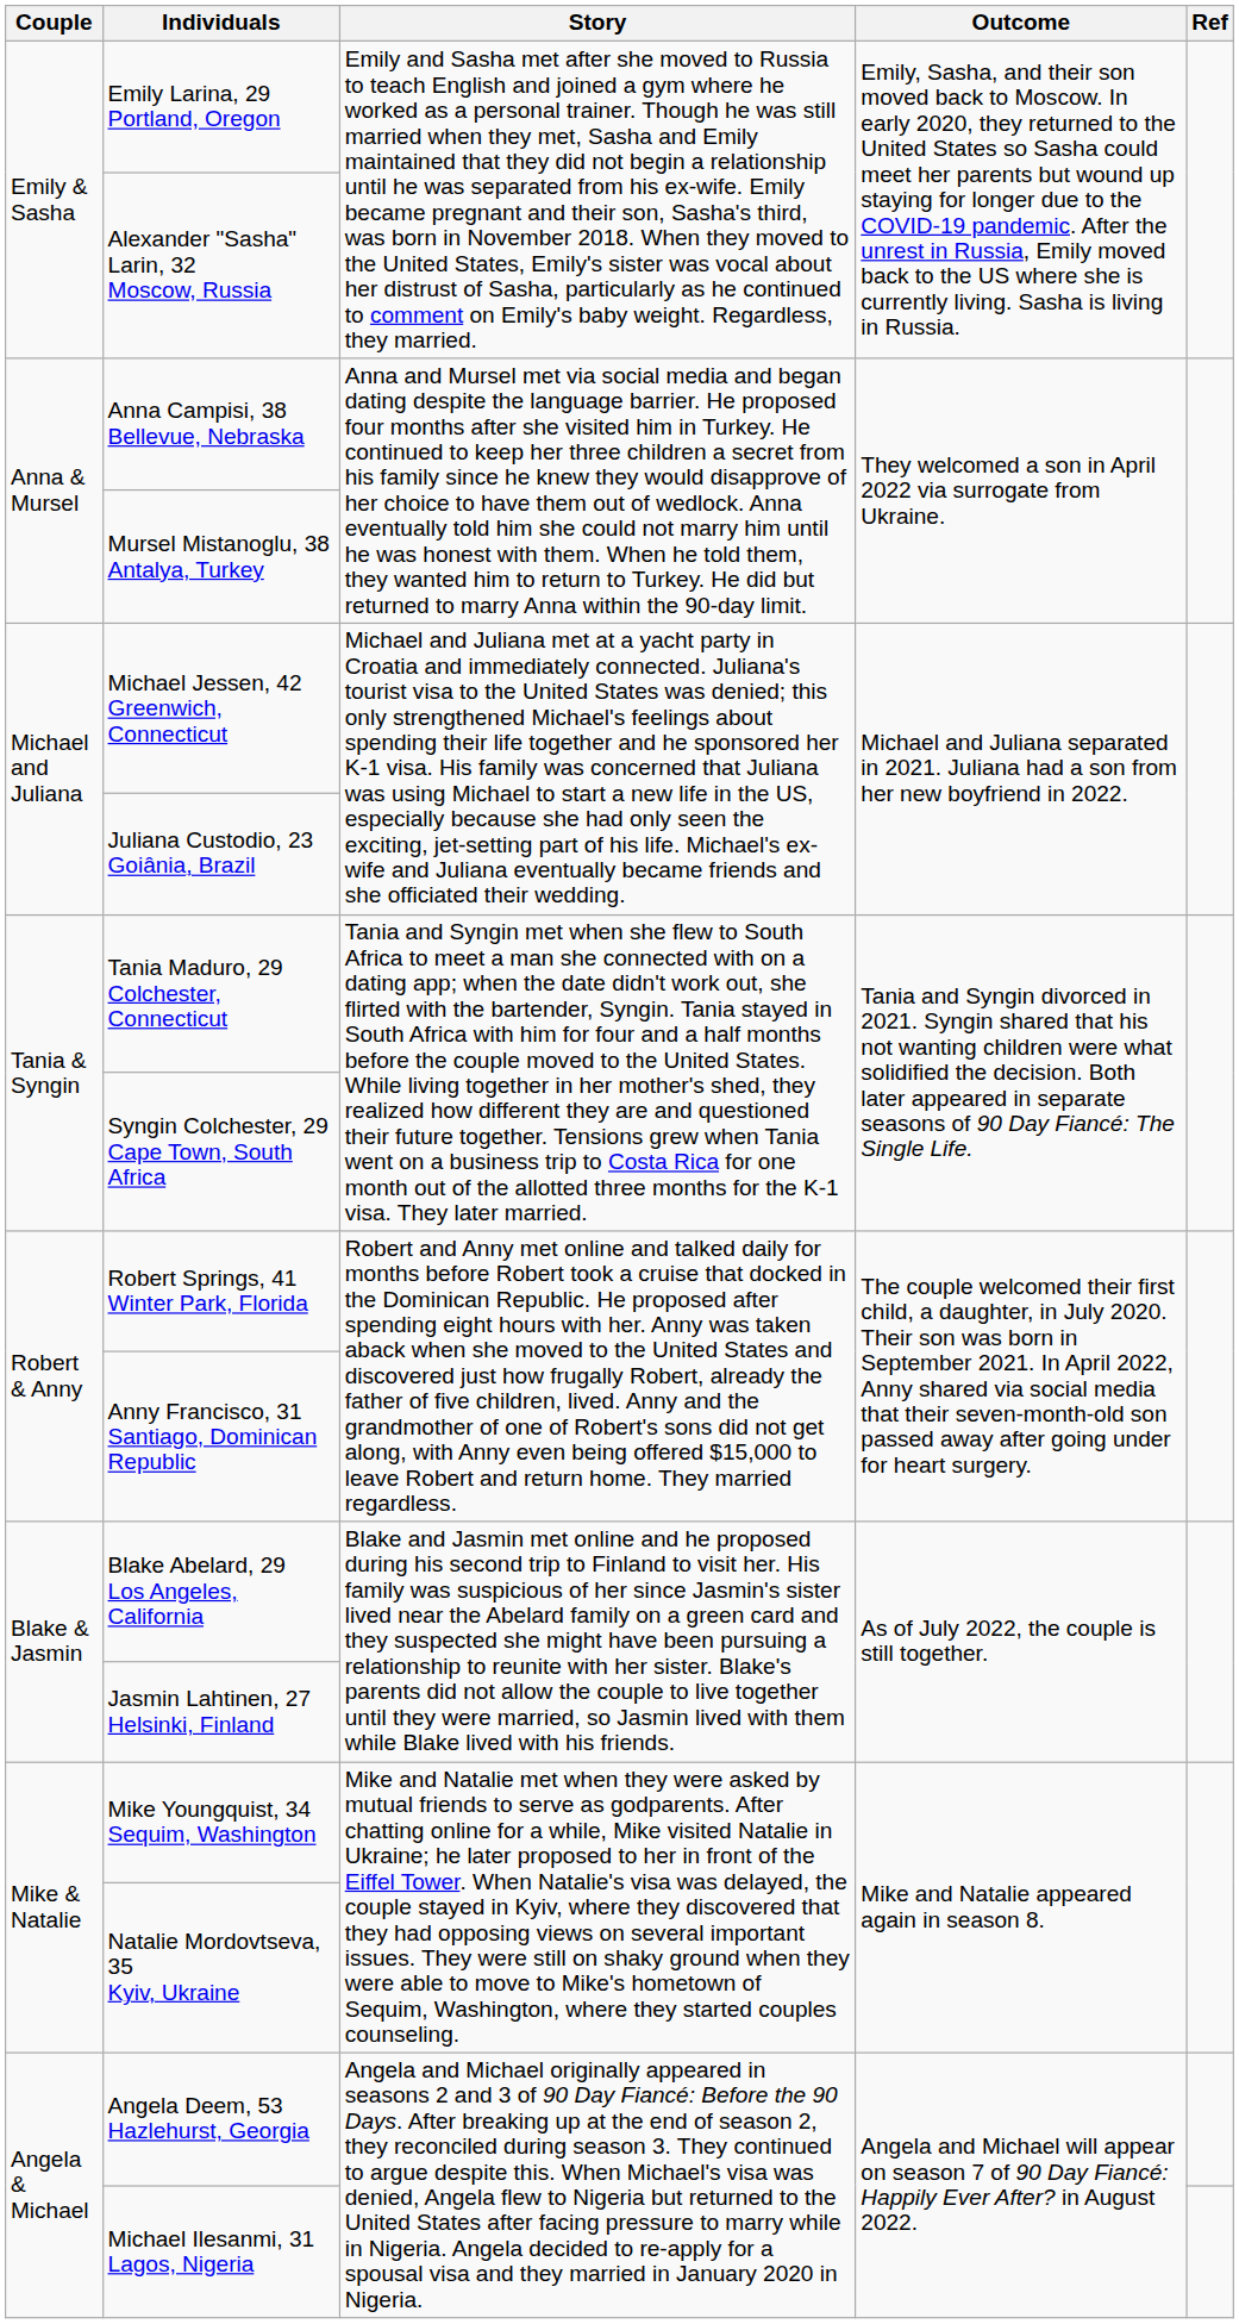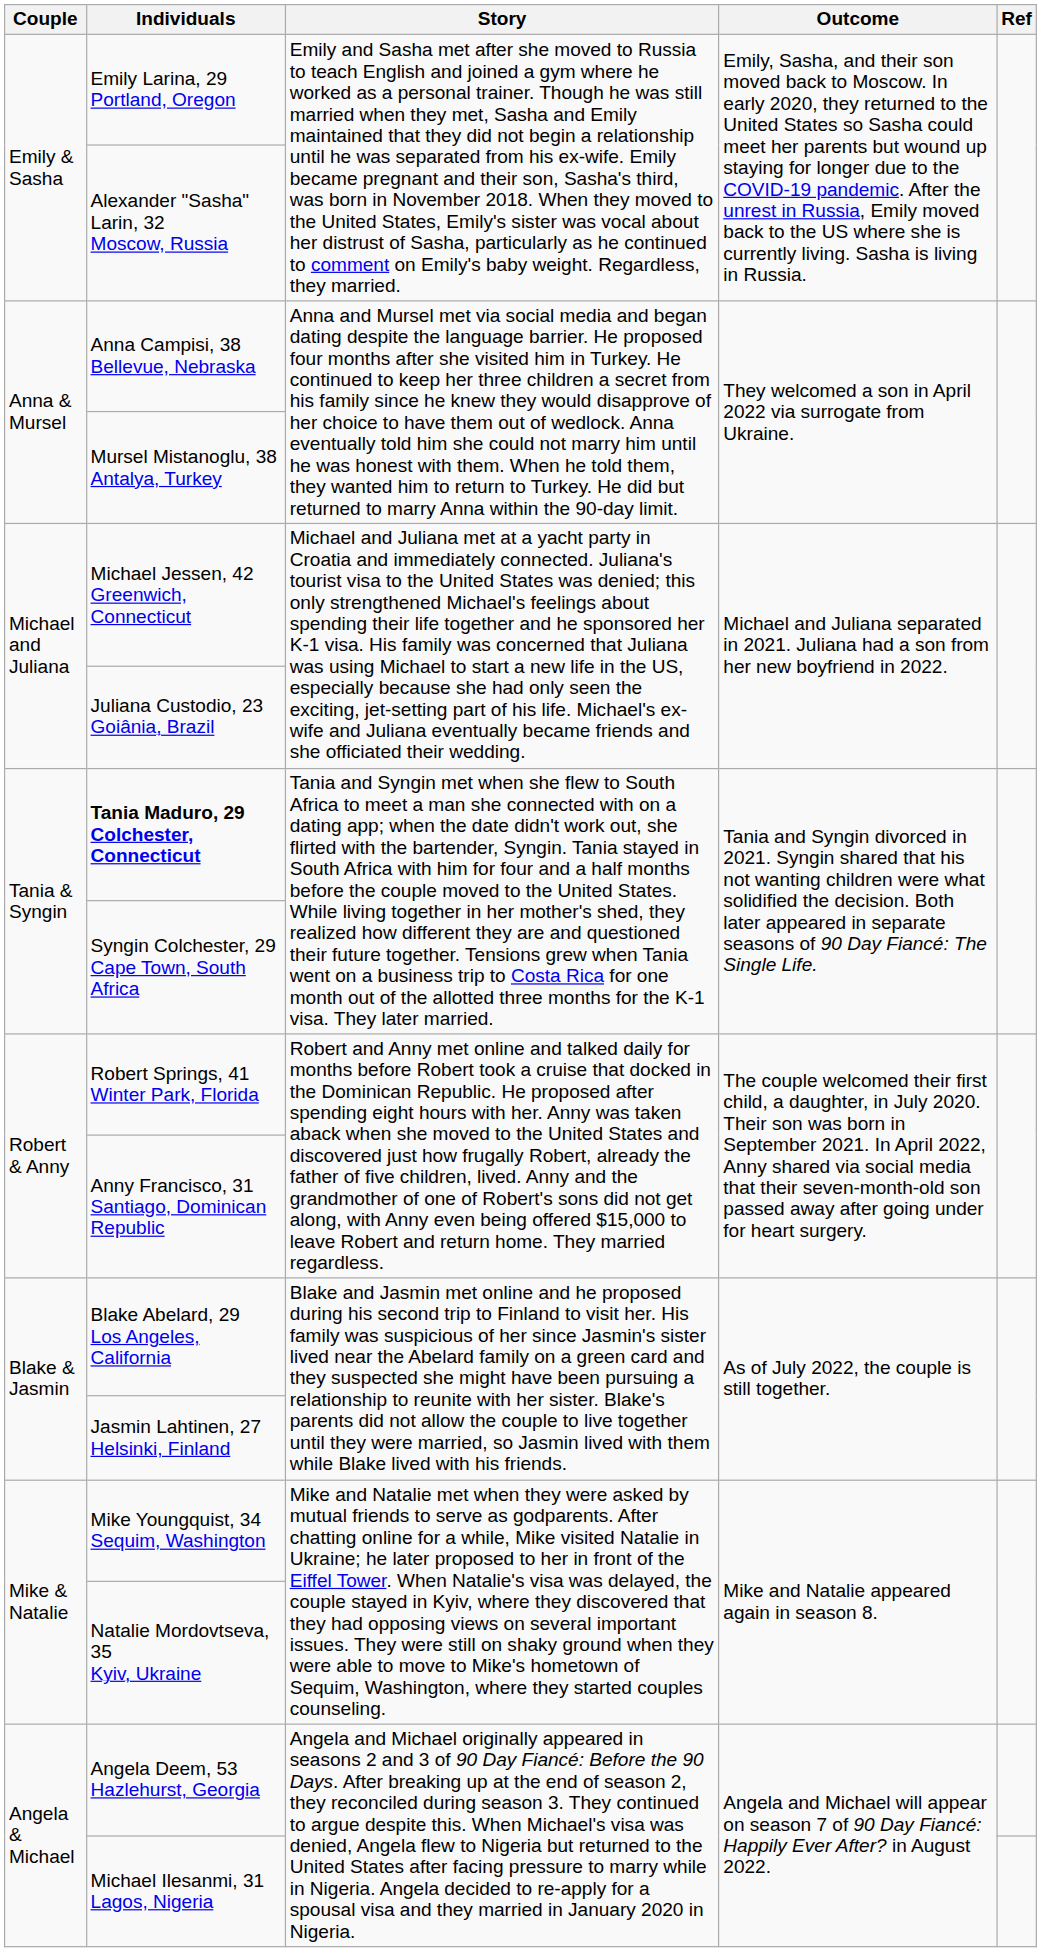Tania Maduro, 29 Colchester, Connecticut | Individuals: normal -> bold
